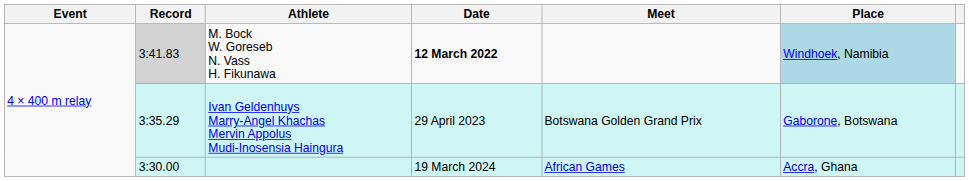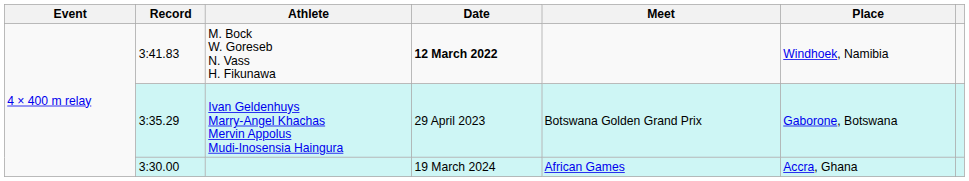M. Bock W. Goreseb N. Vass H. Fikunawa | Record: lightgrey background -> no background
M. Bock W. Goreseb N. Vass H. Fikunawa | Place: lightblue background -> no background
